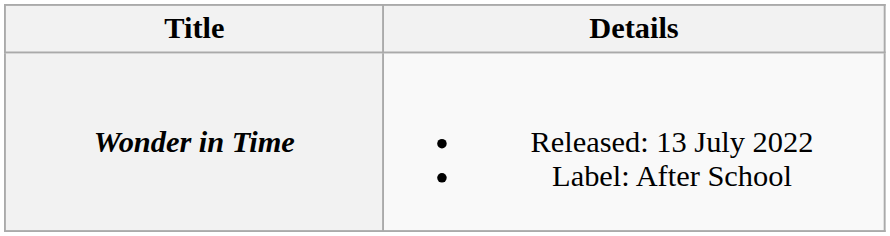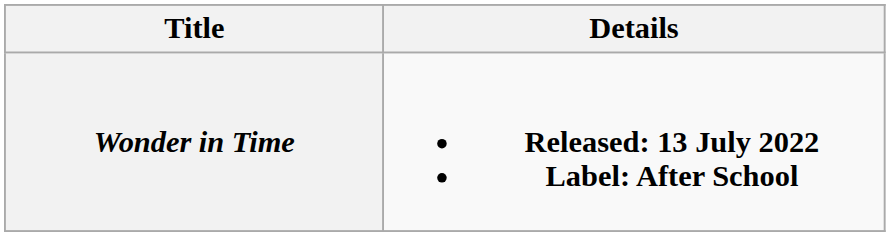Wonder in Time | Details: normal -> bold
